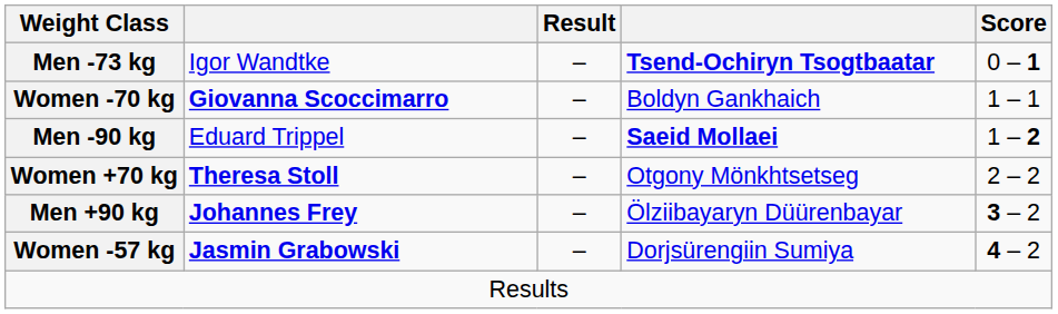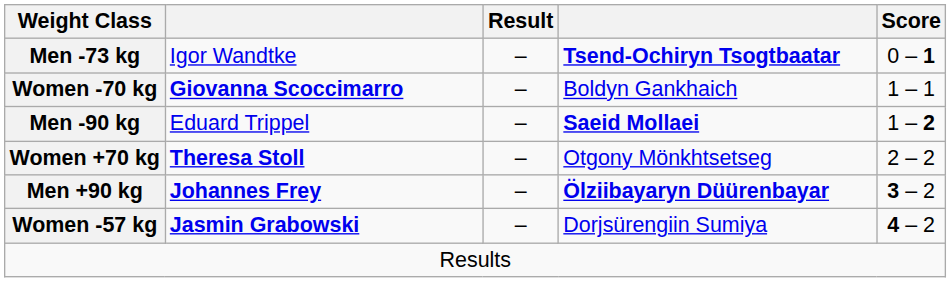Men +90 kg | column 4: normal -> bold
